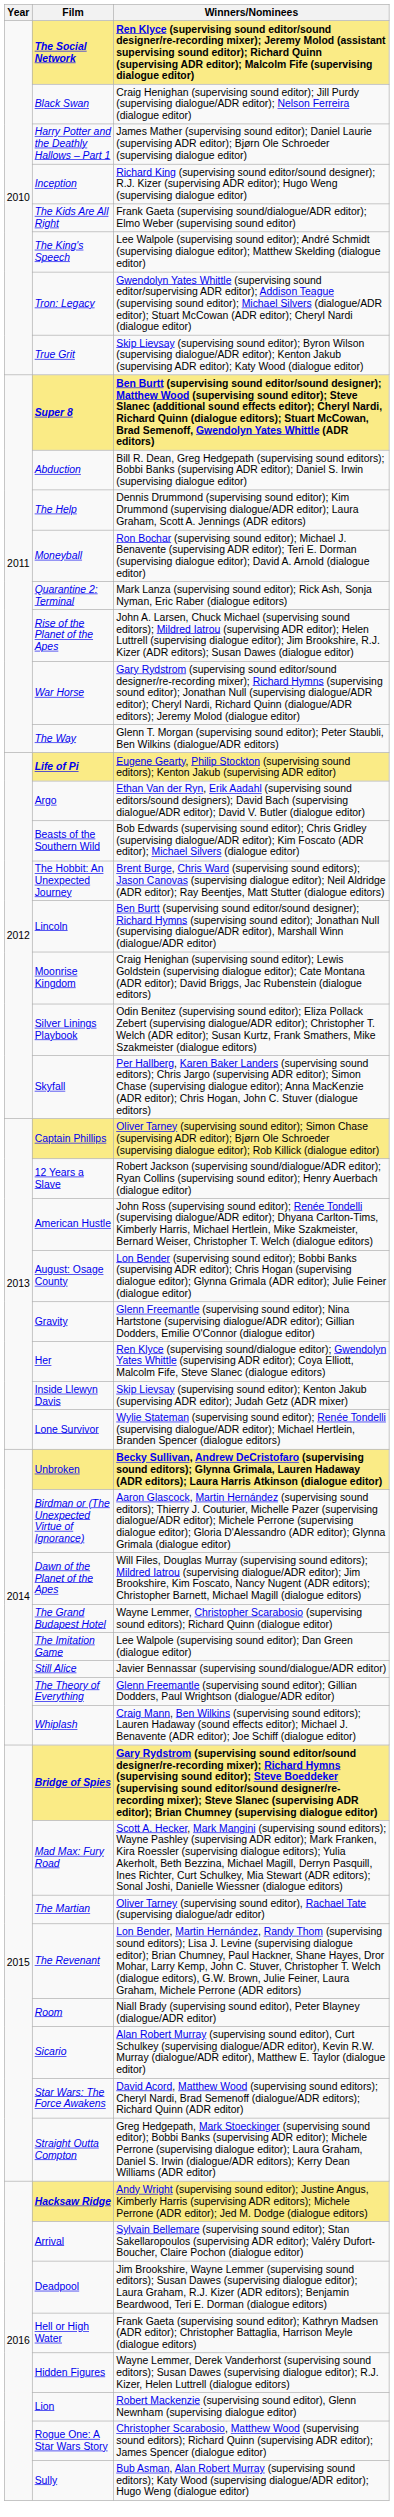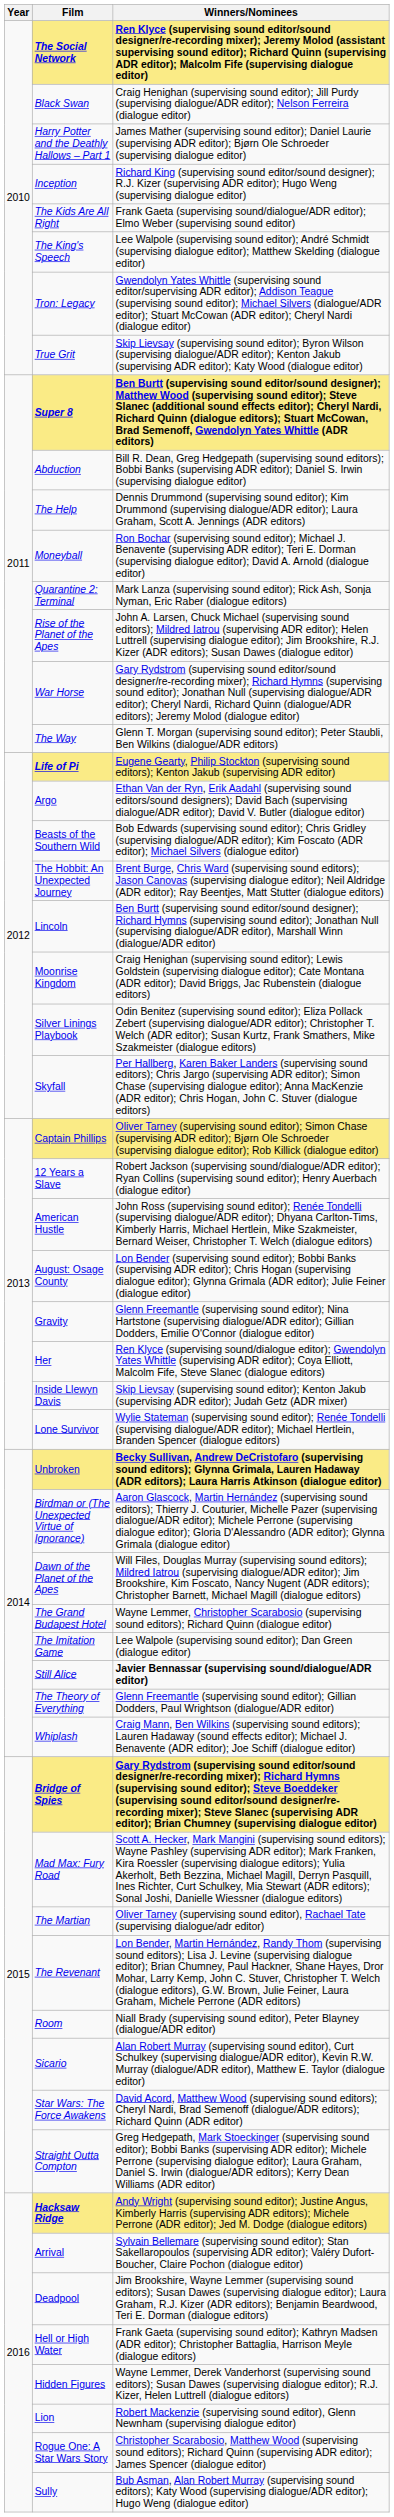Still Alice | Winners/Nominees: normal -> bold
